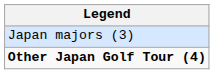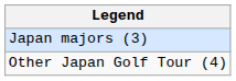row 3 | column 1: bold -> normal
